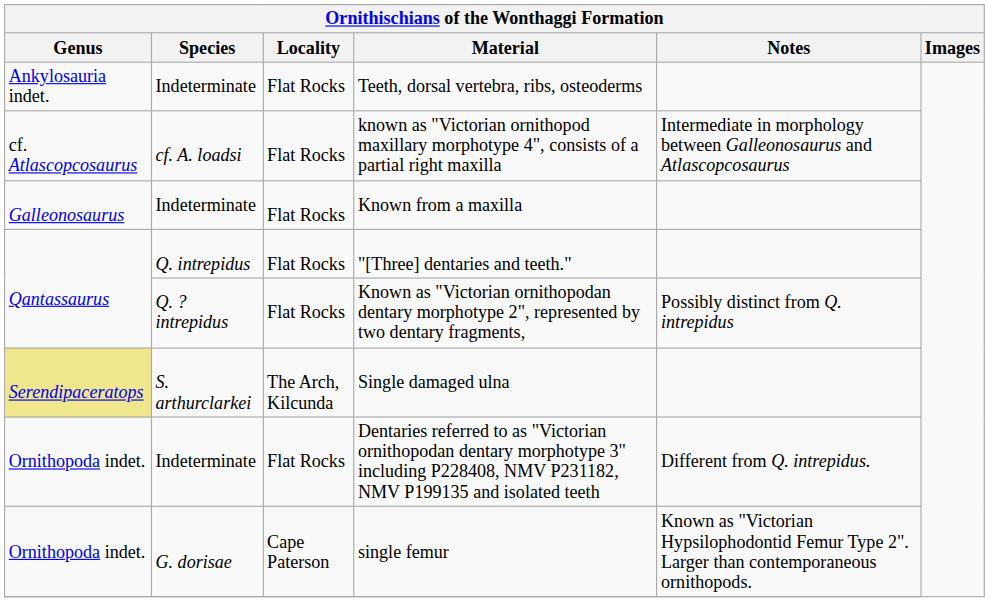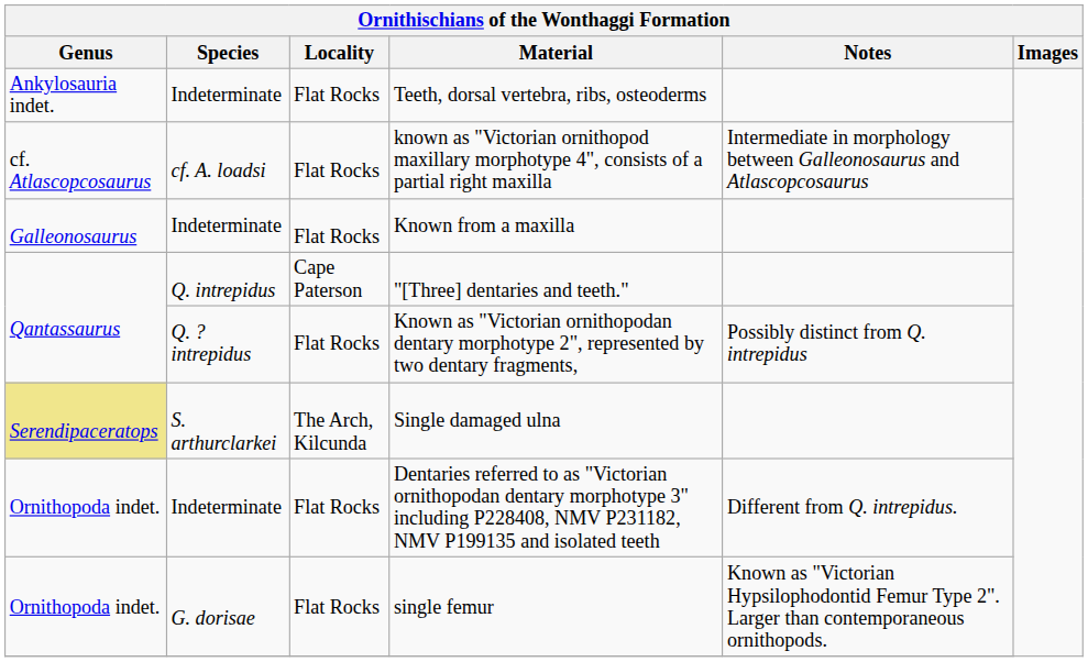"[Three] dentaries and teeth." | Locality: Flat Rocks -> Cape Paterson
single femur | Locality: Cape Paterson -> Flat Rocks
